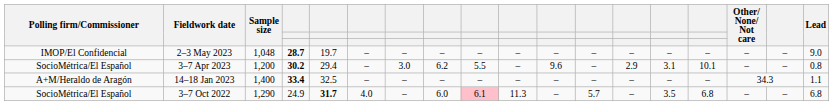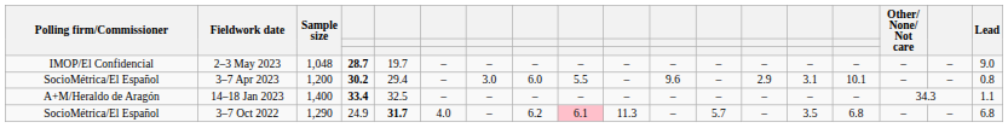3–7 Apr 2023 | column 8: 6.2 -> 6.0
3–7 Oct 2022 | column 8: 6.0 -> 6.2
